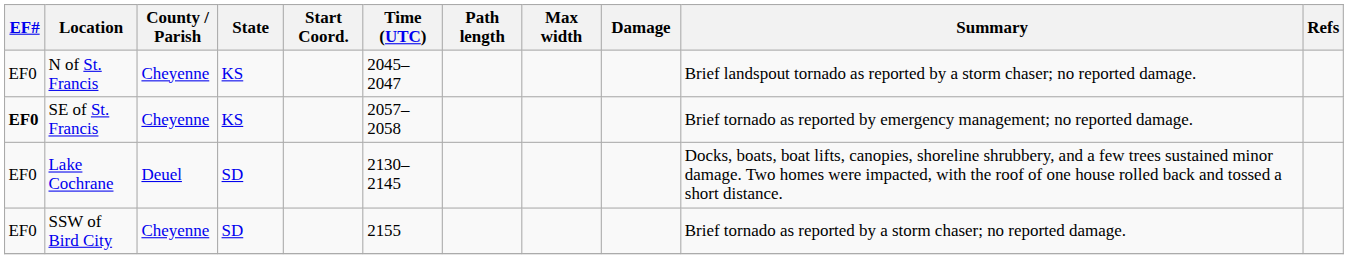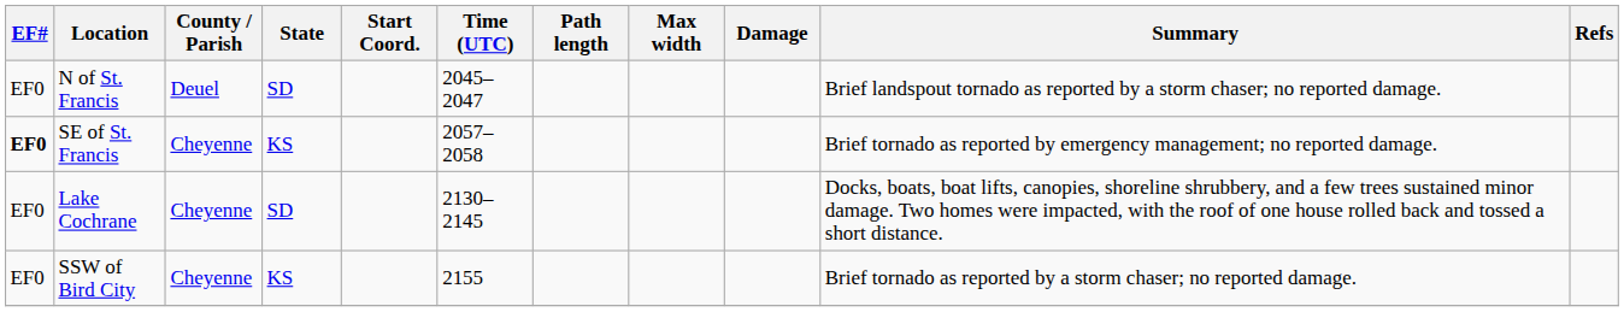N of St. Francis | County / Parish: Cheyenne -> Deuel
N of St. Francis | State: KS -> SD
Lake Cochrane | County / Parish: Deuel -> Cheyenne
SSW of Bird City | State: SD -> KS
